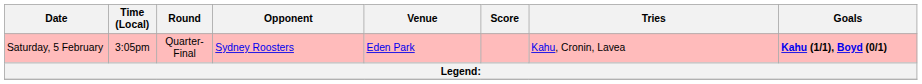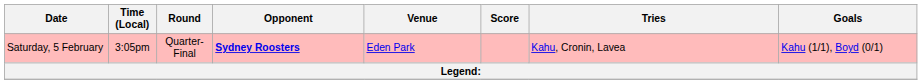Saturday, 5 February | Opponent: normal -> bold
Saturday, 5 February | Goals: bold -> normal
